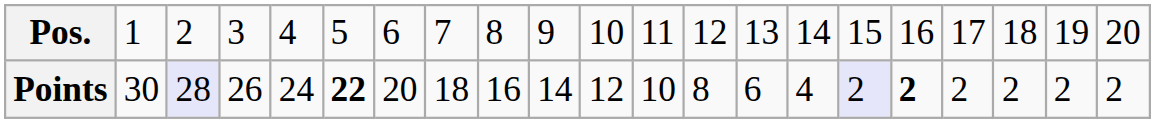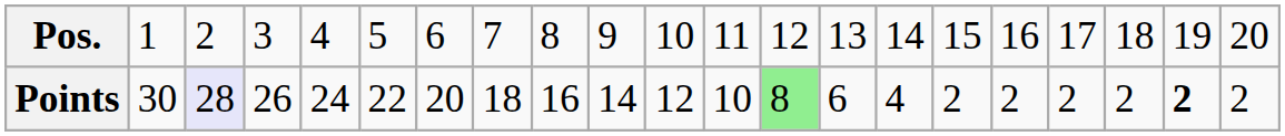Points | column 6: bold -> normal
Points | column 13: no background -> lightgreen background
Points | column 16: lavender background -> no background
Points | column 17: bold -> normal
Points | column 20: normal -> bold
